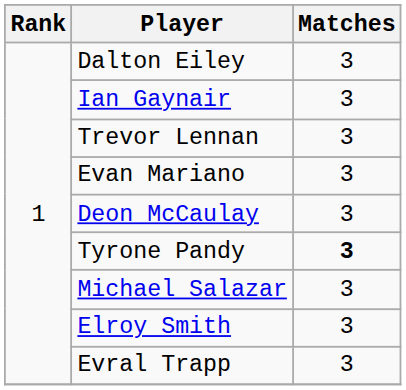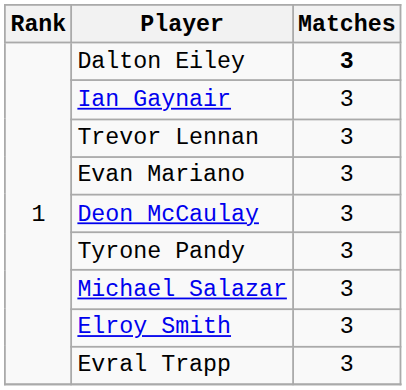Dalton Eiley | Matches: normal -> bold
Tyrone Pandy | Matches: bold -> normal
